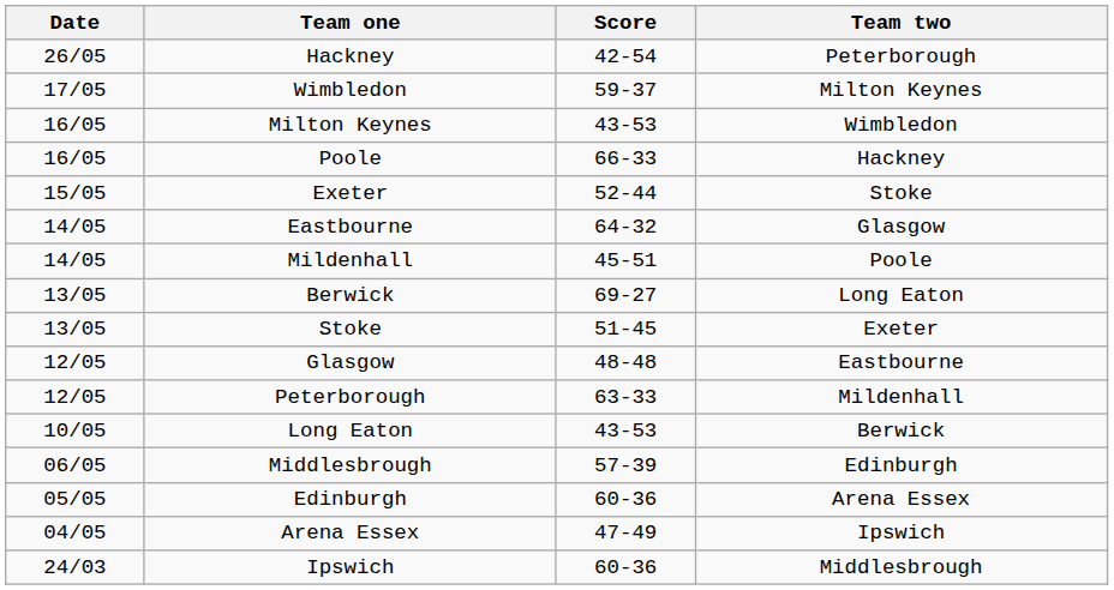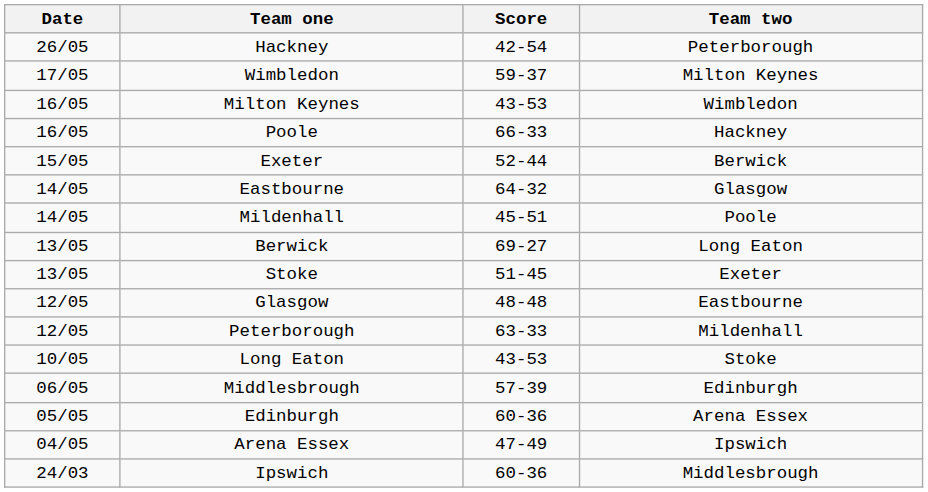row 6 | Team two: Stoke -> Berwick
row 13 | Team two: Berwick -> Stoke
